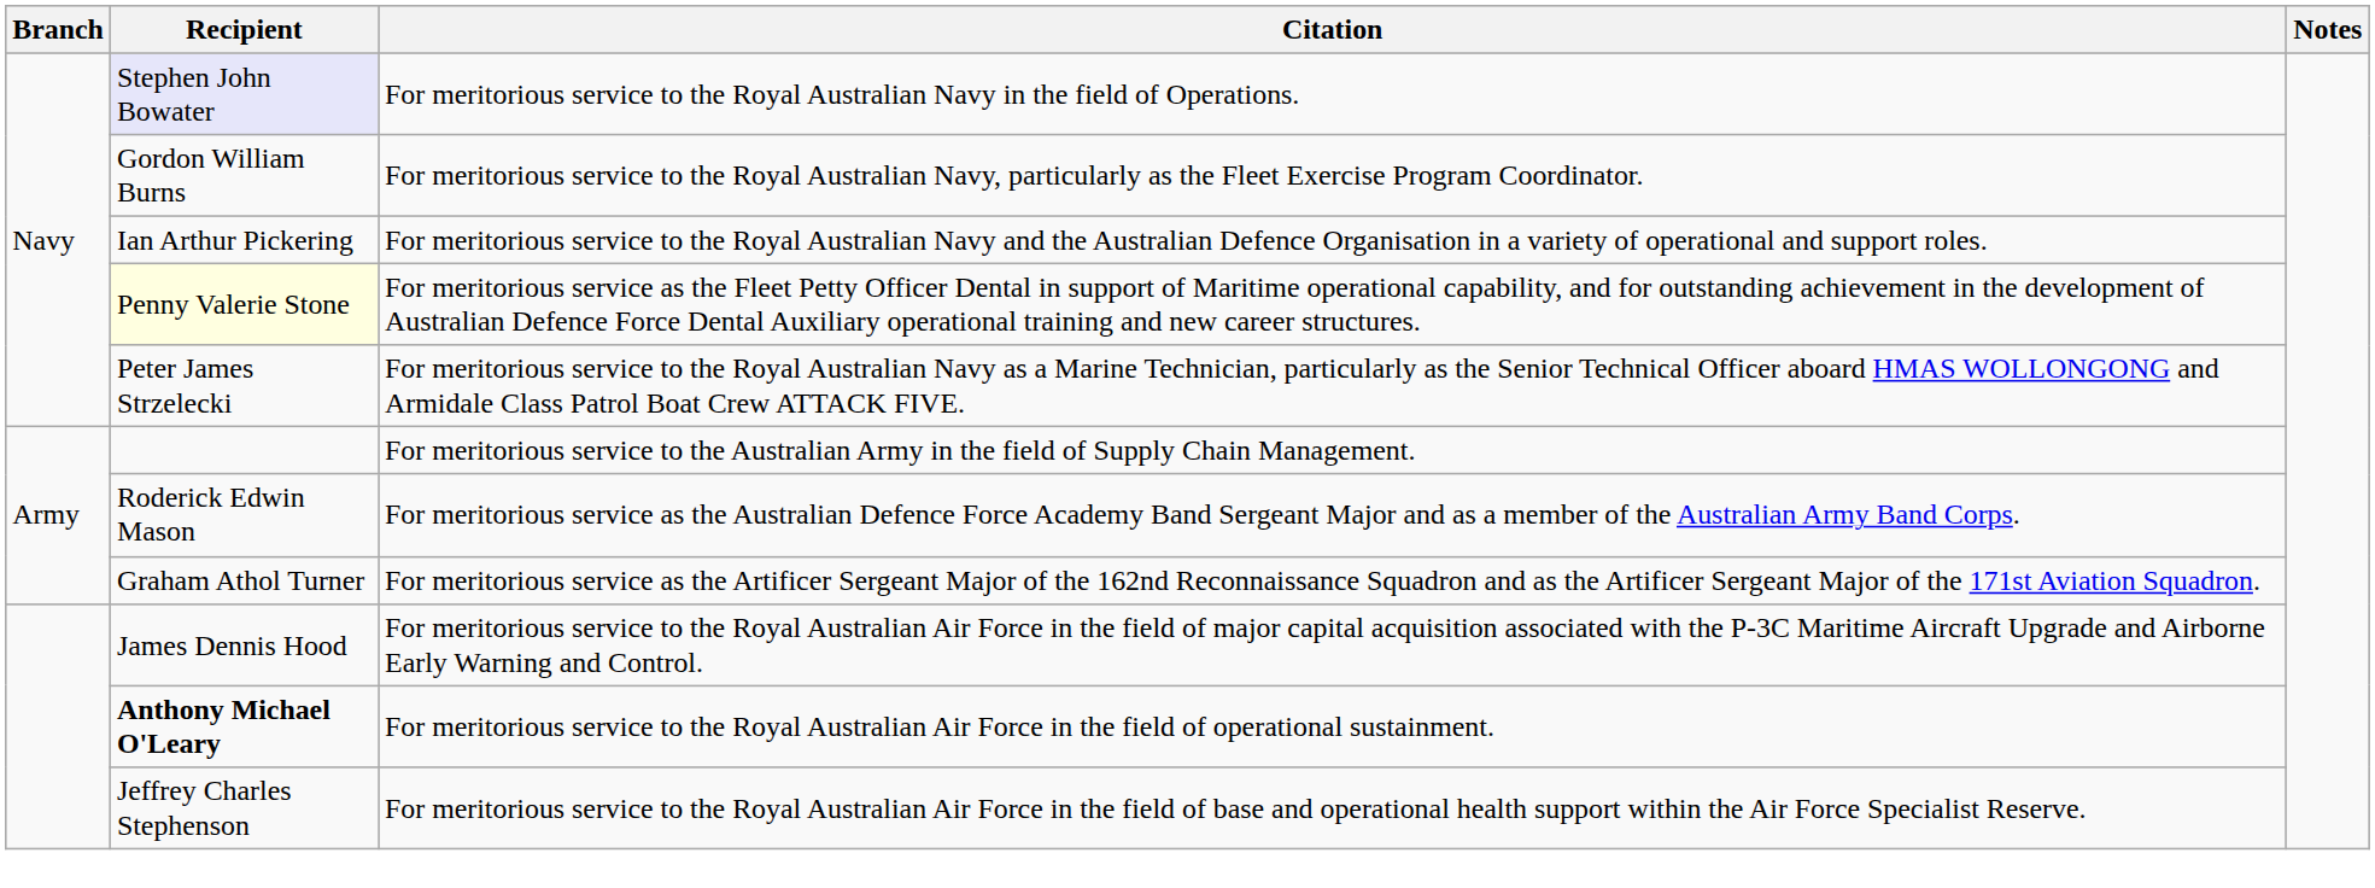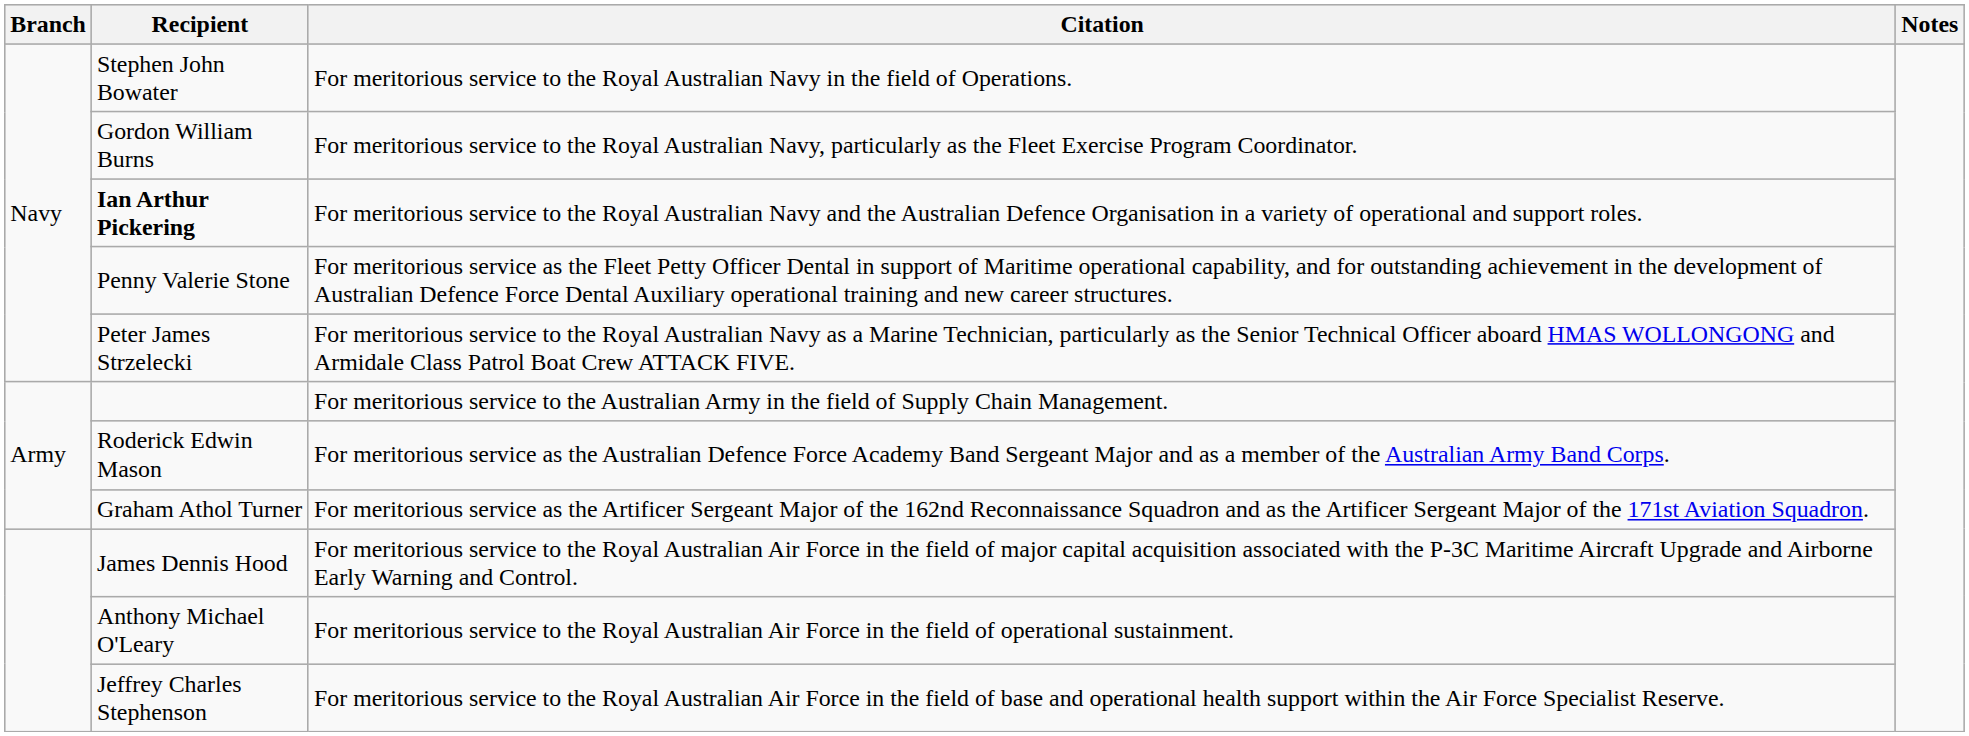Stephen John Bowater | Recipient: lavender background -> no background
Ian Arthur Pickering | Recipient: normal -> bold
Penny Valerie Stone | Recipient: lightyellow background -> no background
Anthony Michael O'Leary | Recipient: bold -> normal
